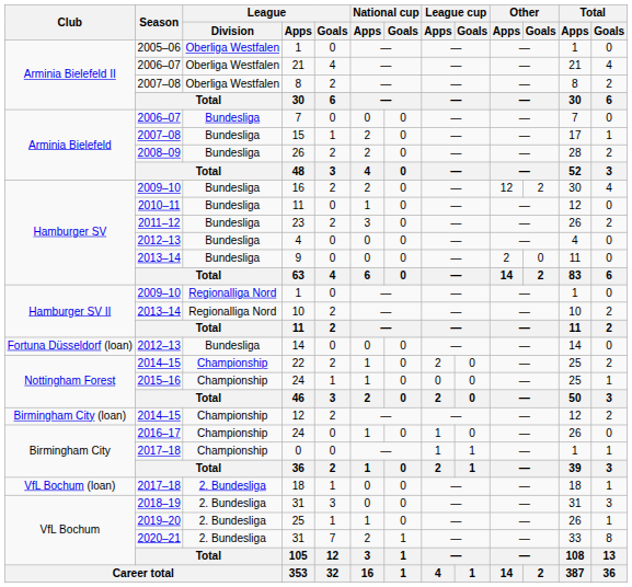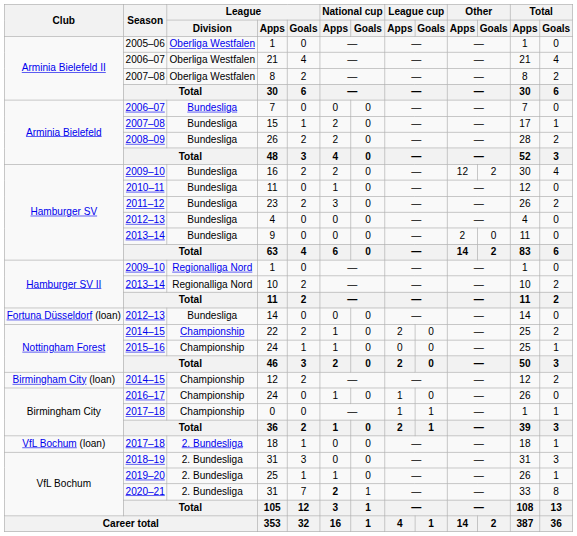2020–21 / 31 | National cup / Apps: normal -> bold
